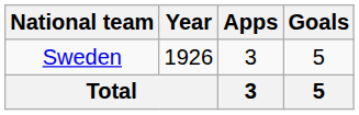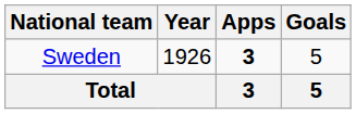Sweden | Apps: normal -> bold
